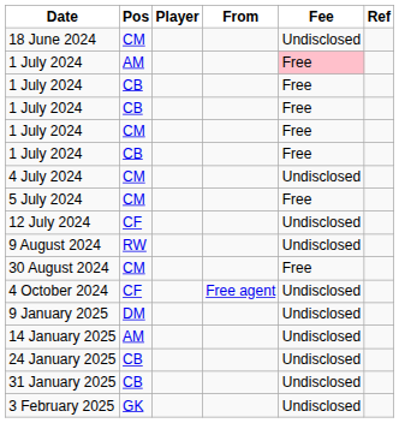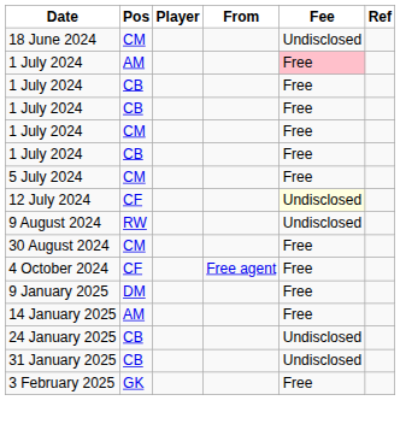- row: 4 July 2024 | CM | Undisclosed
12 July 2024 | Fee: no background -> lightyellow background
4 October 2024 | Fee: Undisclosed -> Free
9 January 2025 | Fee: Undisclosed -> Free
14 January 2025 | Fee: Undisclosed -> Free
3 February 2025 | Fee: Undisclosed -> Free
